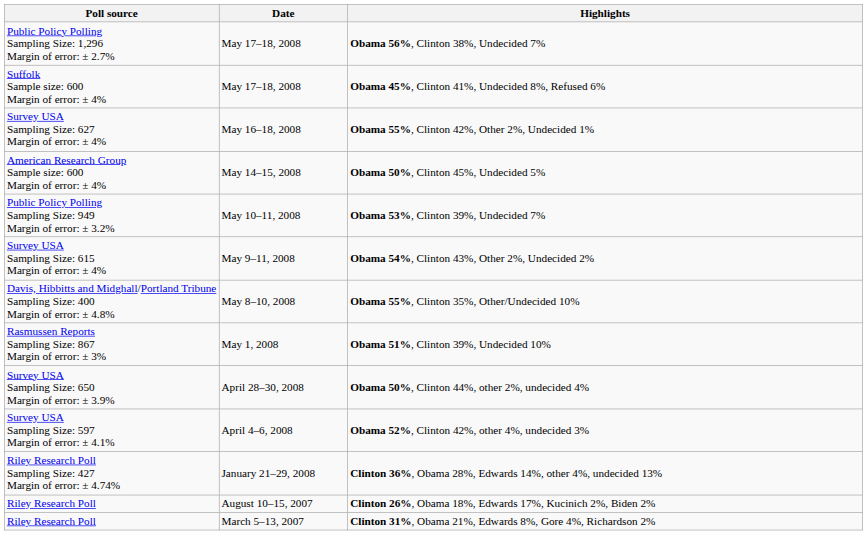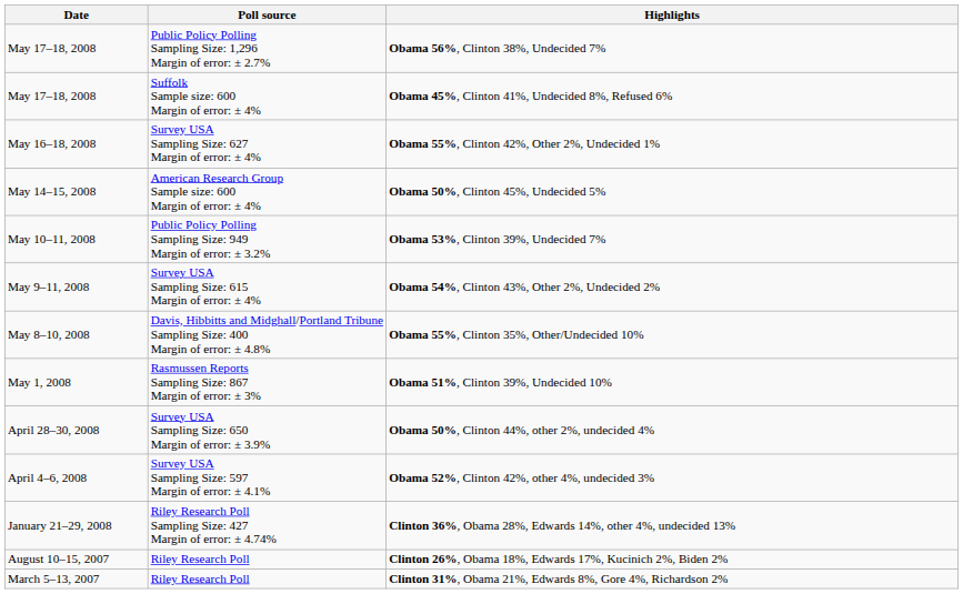columns swapped: Poll source <-> Date
